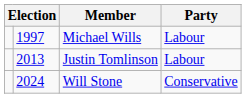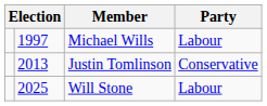Justin Tomlinson | Party: Labour -> Conservative
Will Stone | column 2: 2024 -> 2025
Will Stone | Party: Conservative -> Labour
